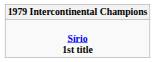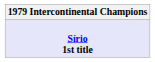row 2 | column 1: no background -> lavender background
